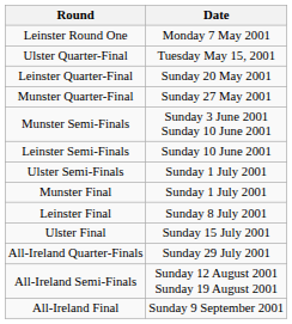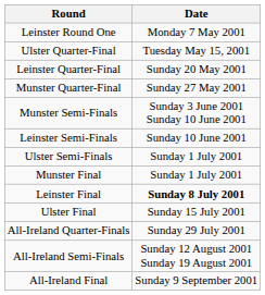Leinster Final | Date: normal -> bold
